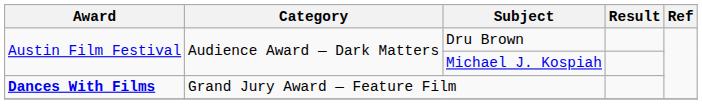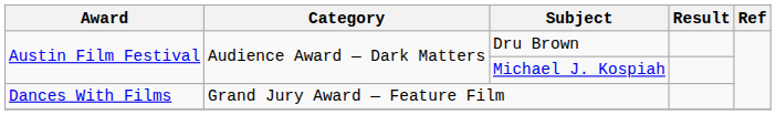Grand Jury Award — Feature Film | Award: bold -> normal
